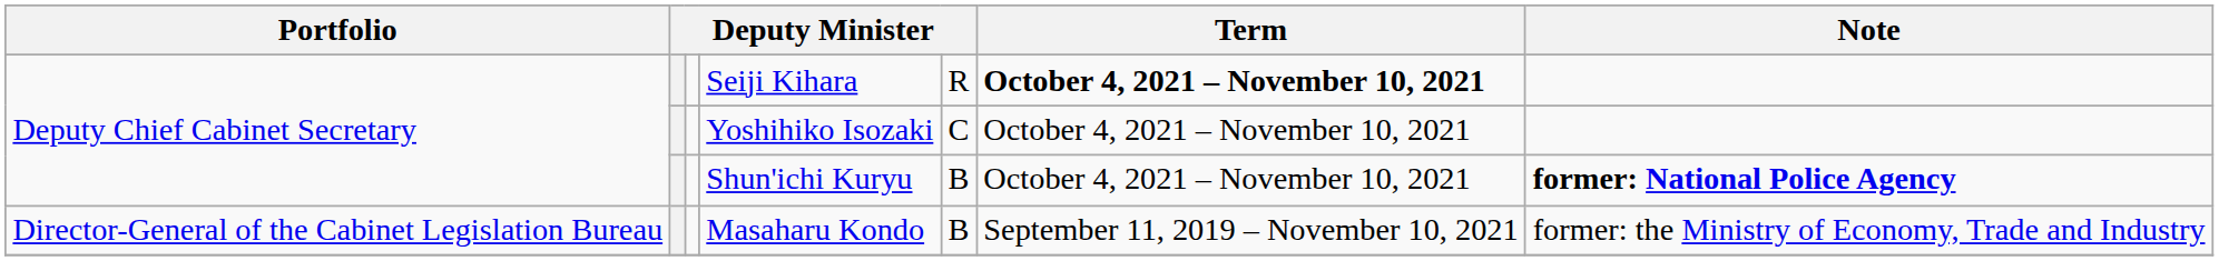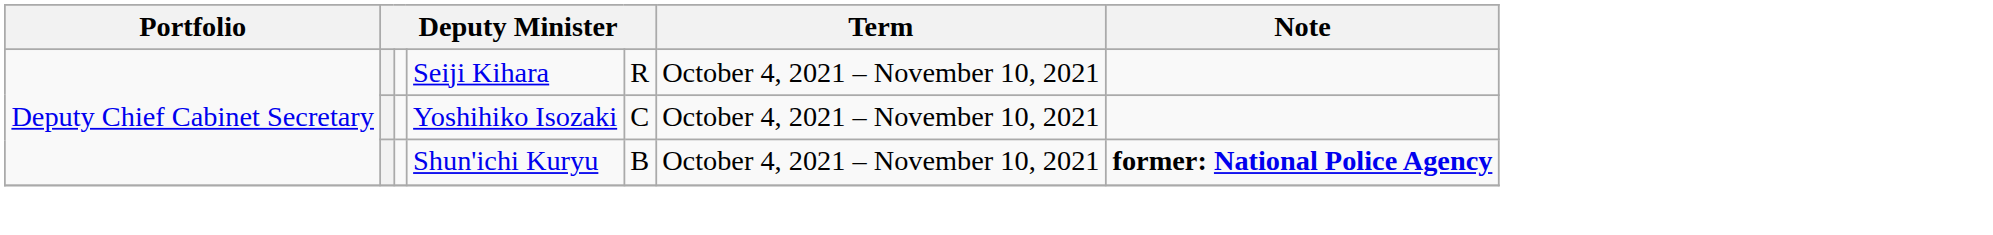Seiji Kihara | Term: bold -> normal
- row: Director-General of the Cabinet Legislation Bureau | Masaharu Kondo | B | September 11, 2019 – November 10, 2021 | former: the Ministry of Economy, Trade and Industry
